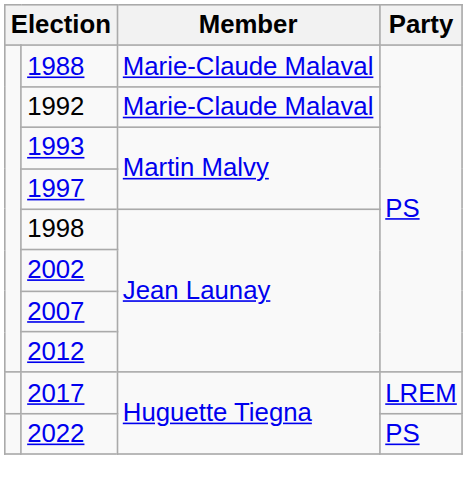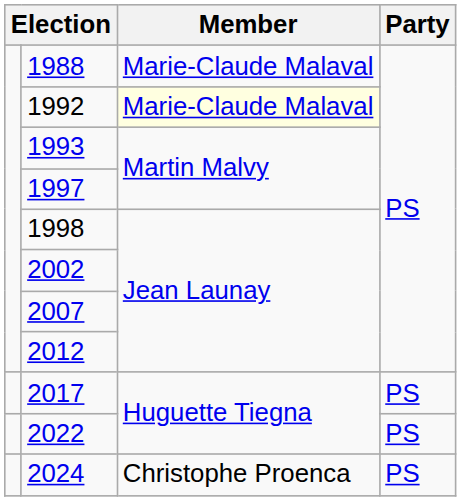1992 | Member: no background -> lightyellow background
2017 | Party: LREM -> PS
+ row: 2024 | Christophe Proenca | PS
